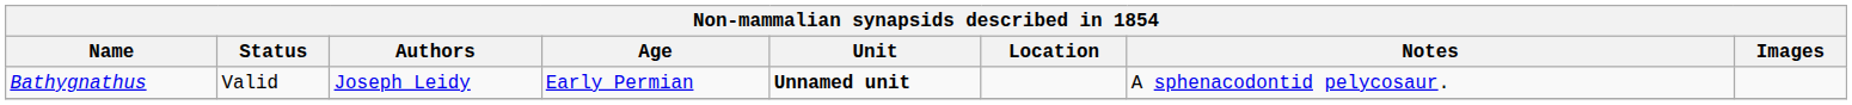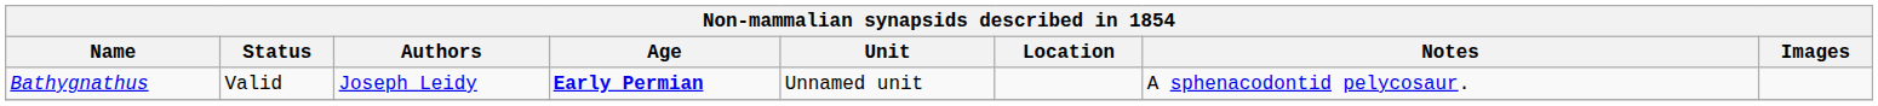Bathygnathus | Age: normal -> bold
Bathygnathus | Unit: bold -> normal
